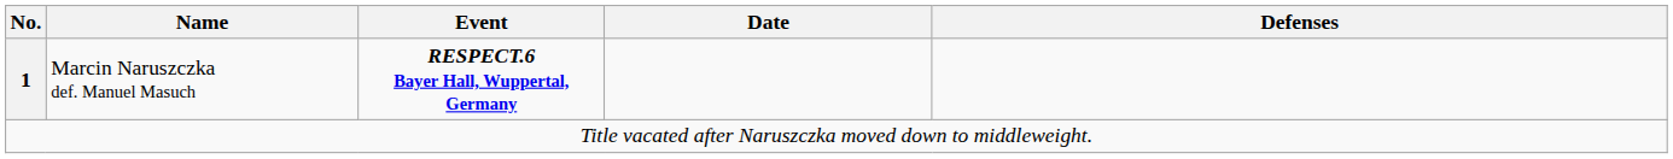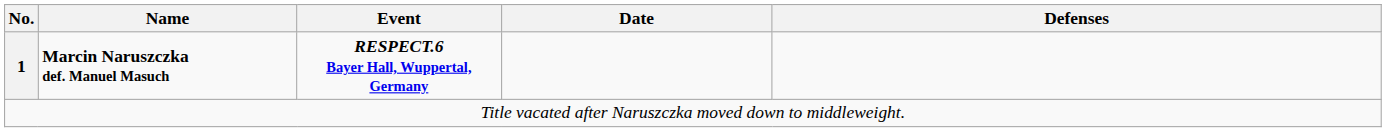1 | Name: normal -> bold
